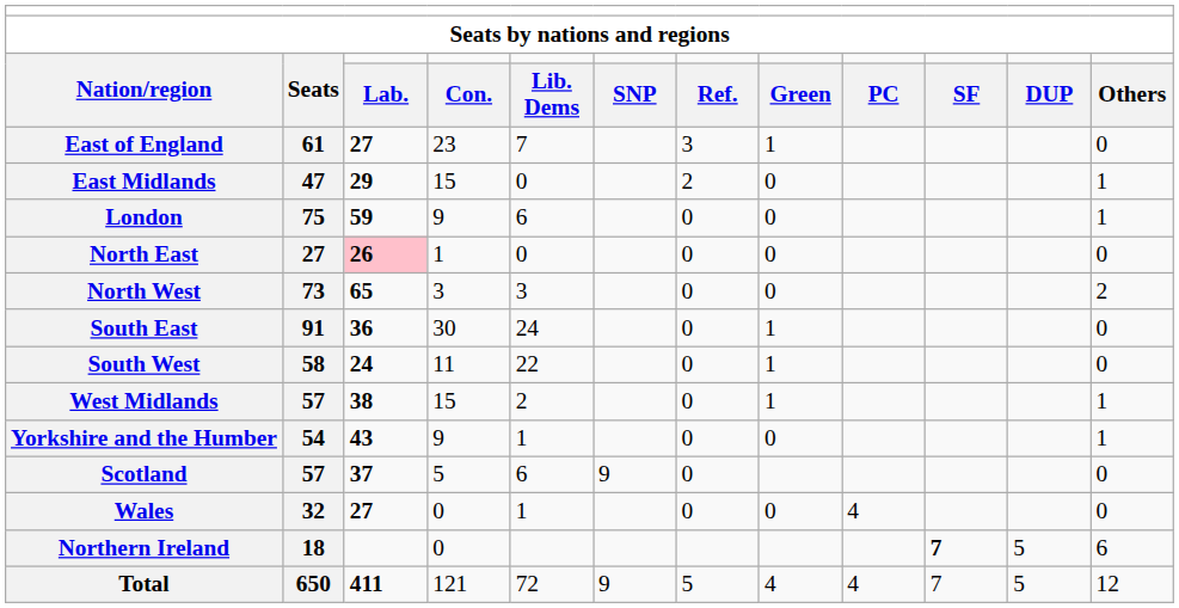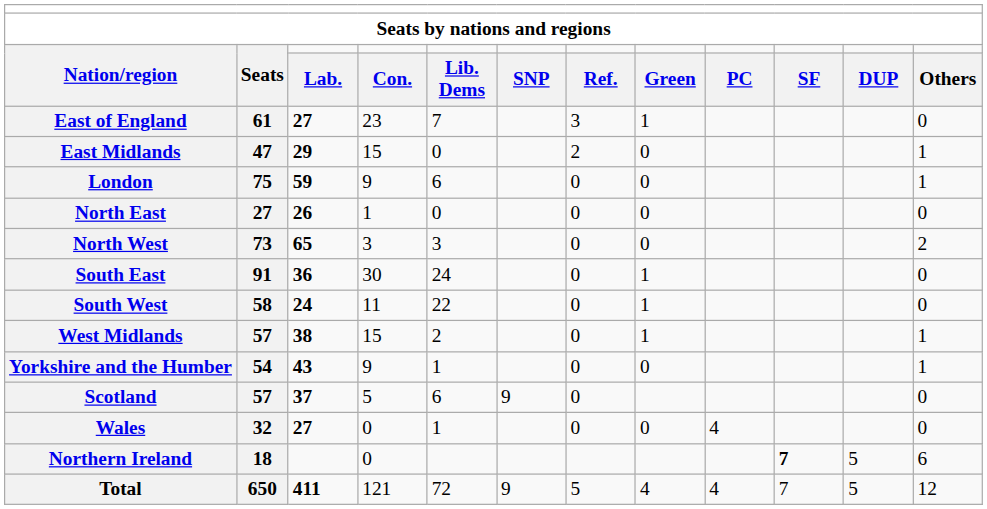North East | column 3: pink background -> no background
